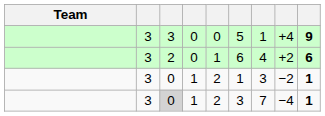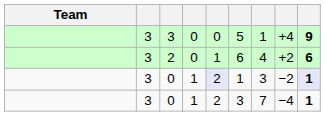row 4 | column 5: no background -> lavender background
row 4 | column 9: no background -> lavender background
row 5 | column 3: lightgrey background -> no background
